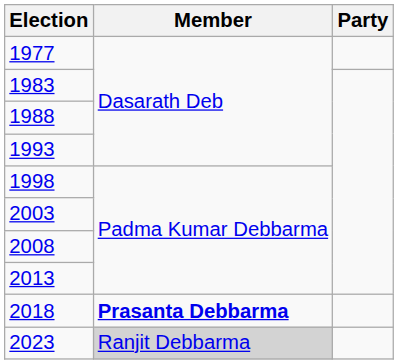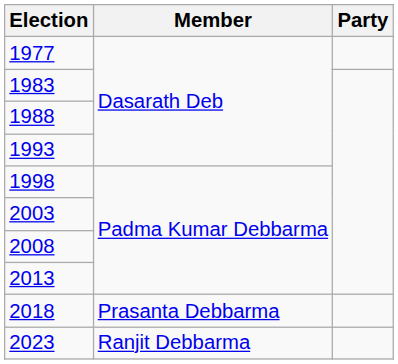2018 | Member: bold -> normal
2023 | Member: lightgrey background -> no background
